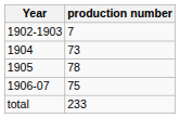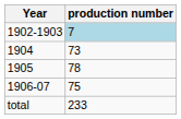1902-1903 | production number: no background -> lightblue background
